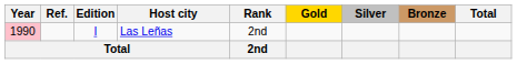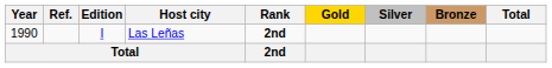Las Leñas | Year: pink background -> no background
Las Leñas | Rank: normal -> bold
